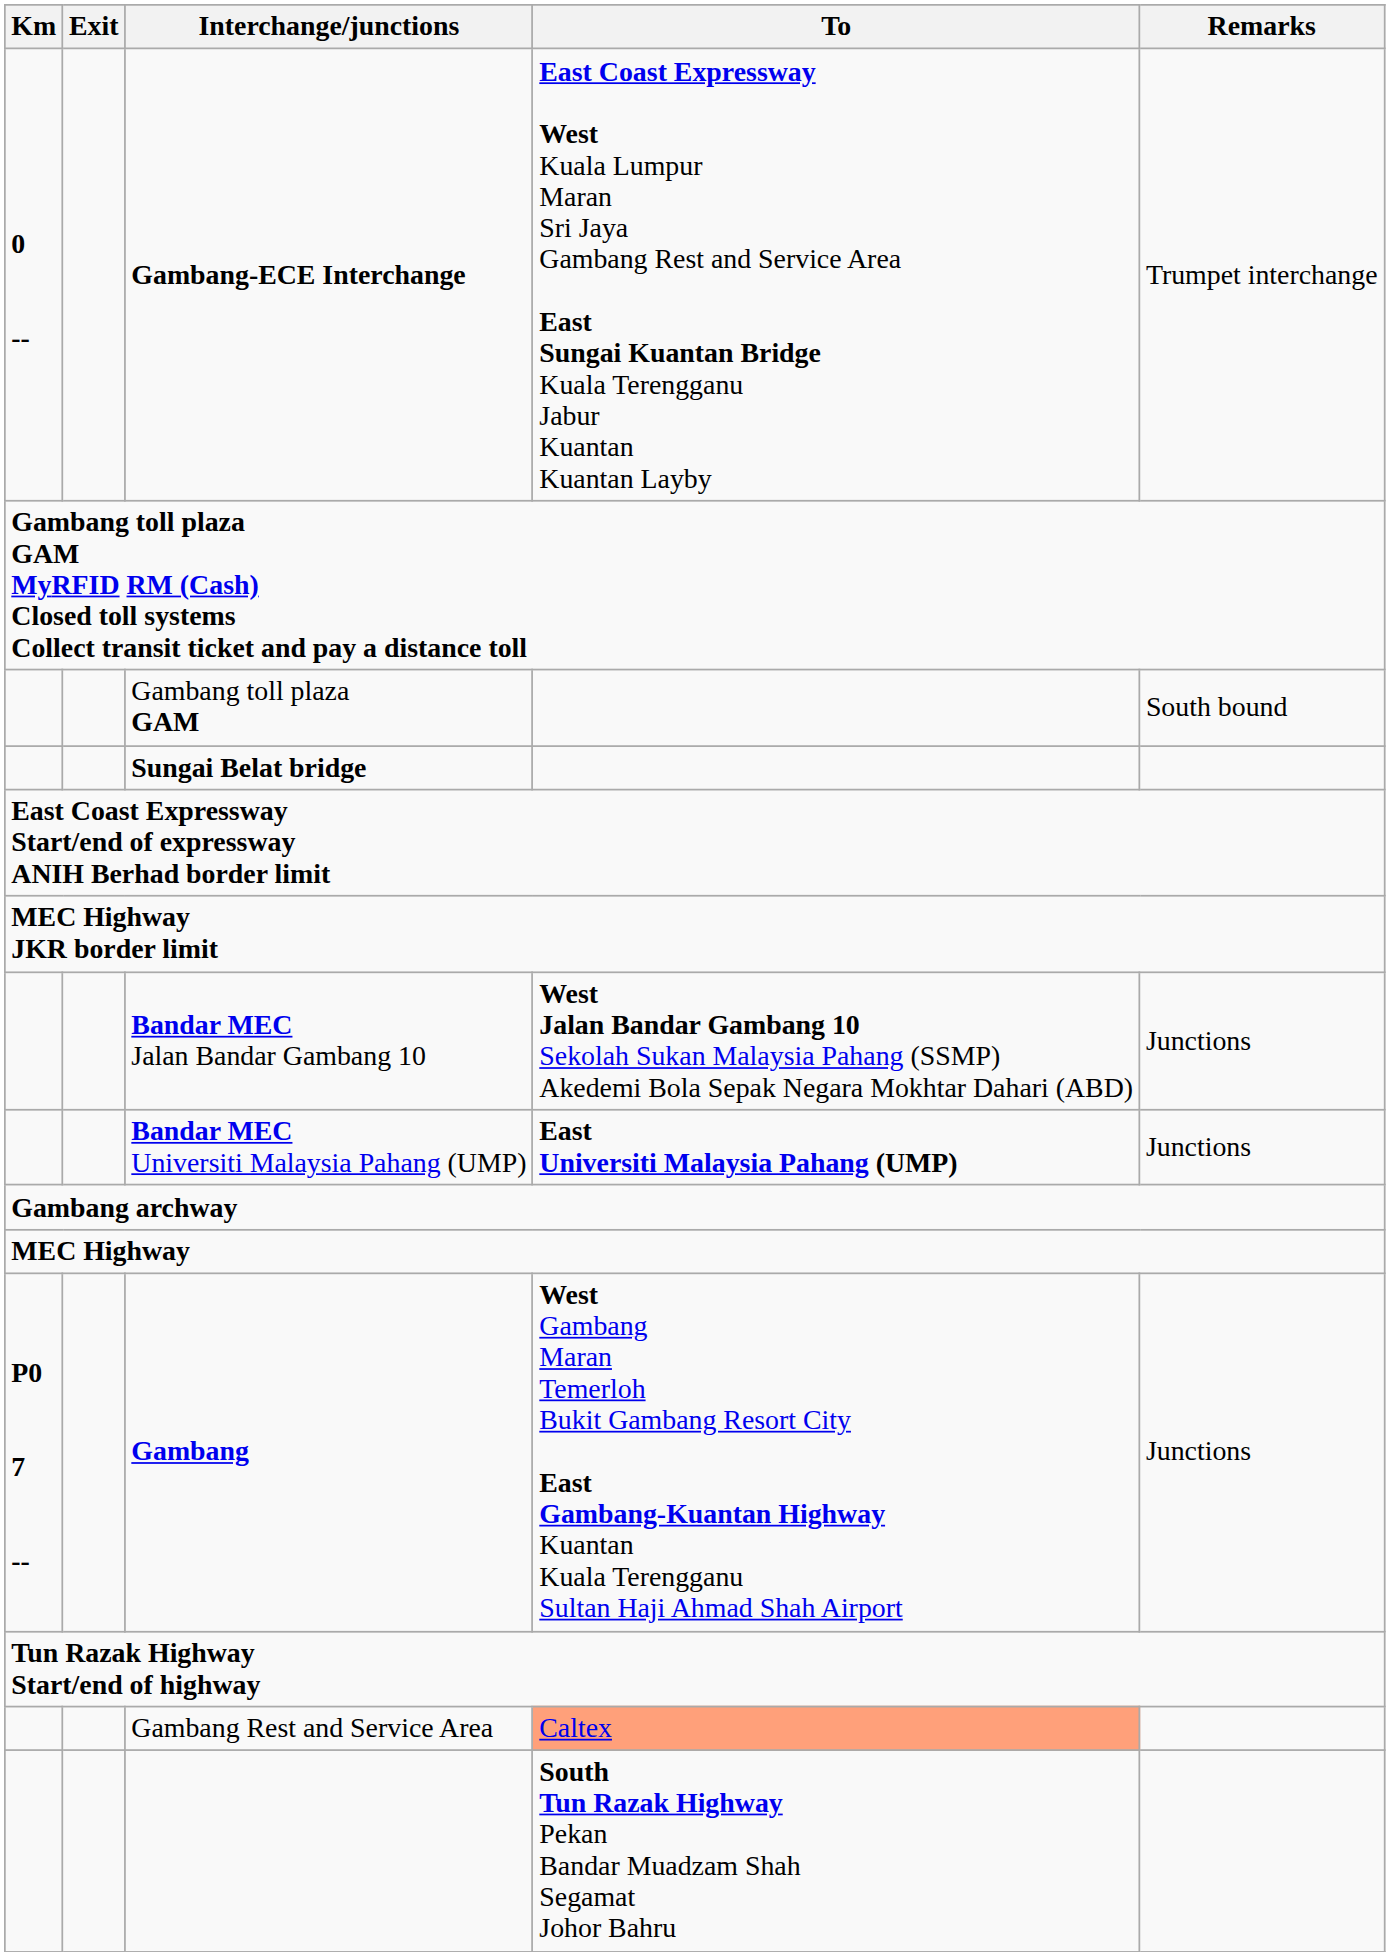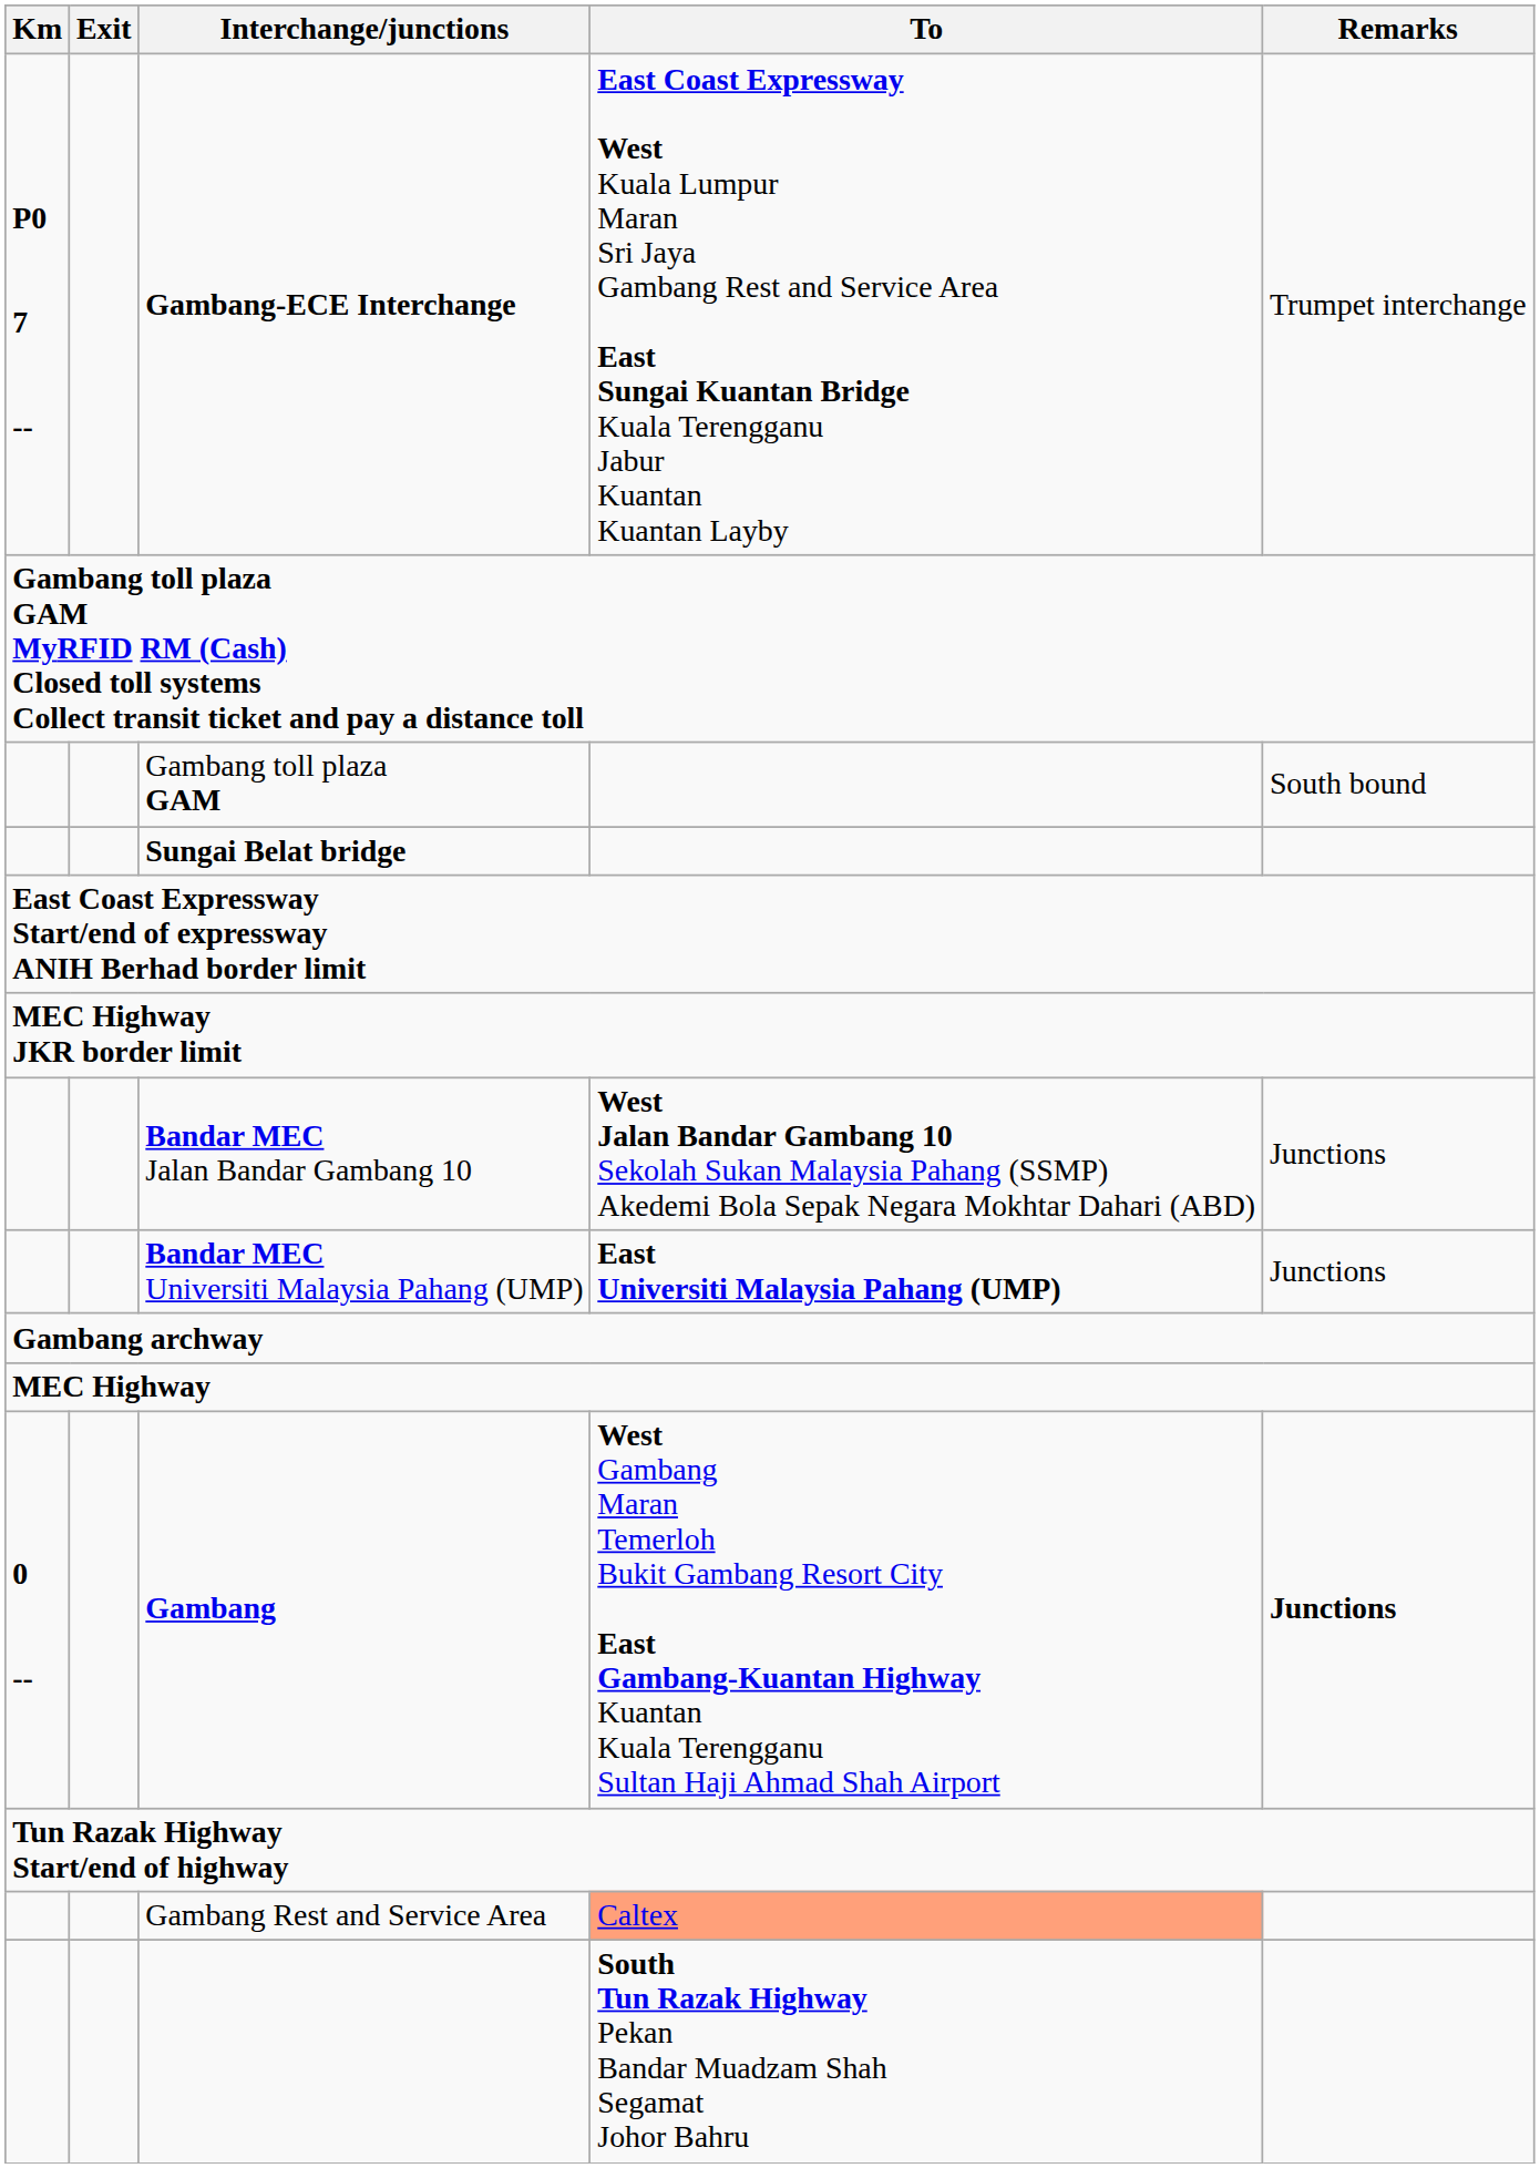Gambang-ECE Interchange | Km: 0 -- -> P0 7 --
Gambang | Km: P0 7 -- -> 0 --
Gambang | Remarks: normal -> bold
